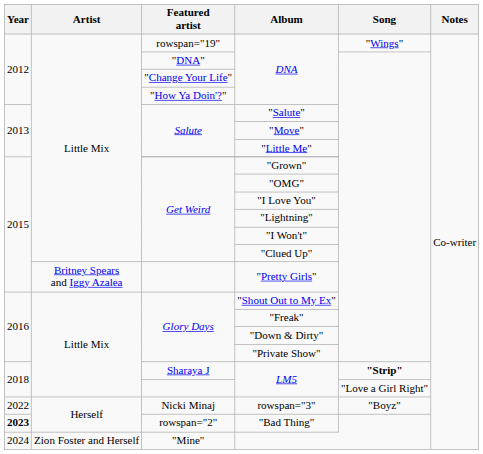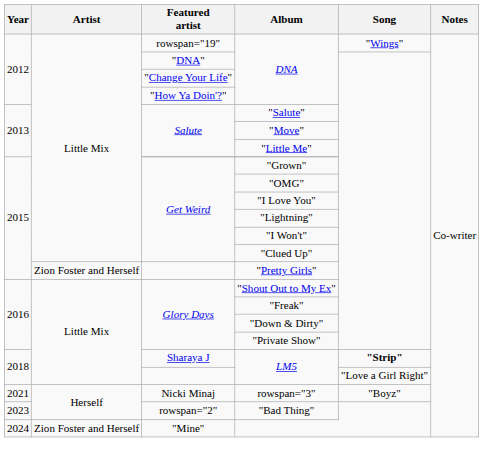"Pretty Girls" | Artist: Britney Spears and Iggy Azalea -> Zion Foster and Herself
rowspan="3" | Year: 2022 -> 2021
"Bad Thing" | Year: bold -> normal
